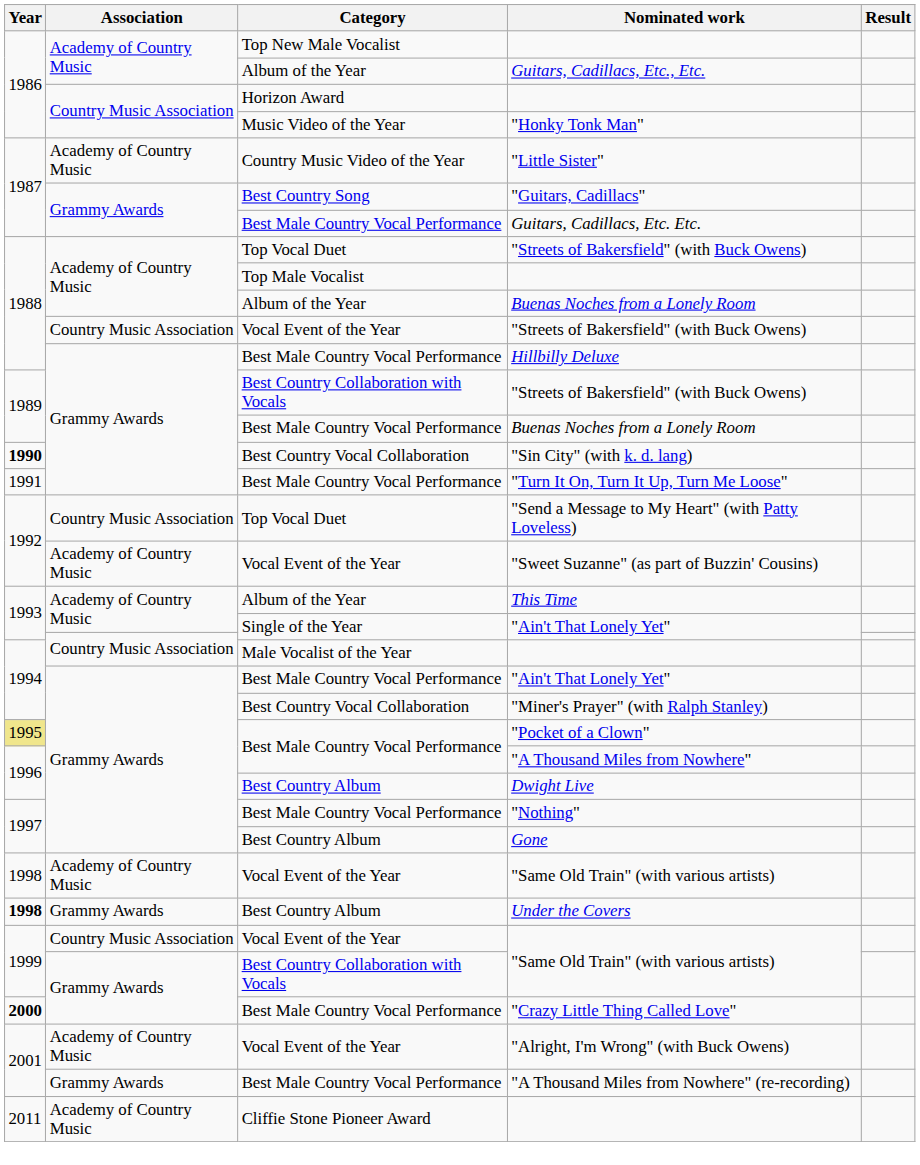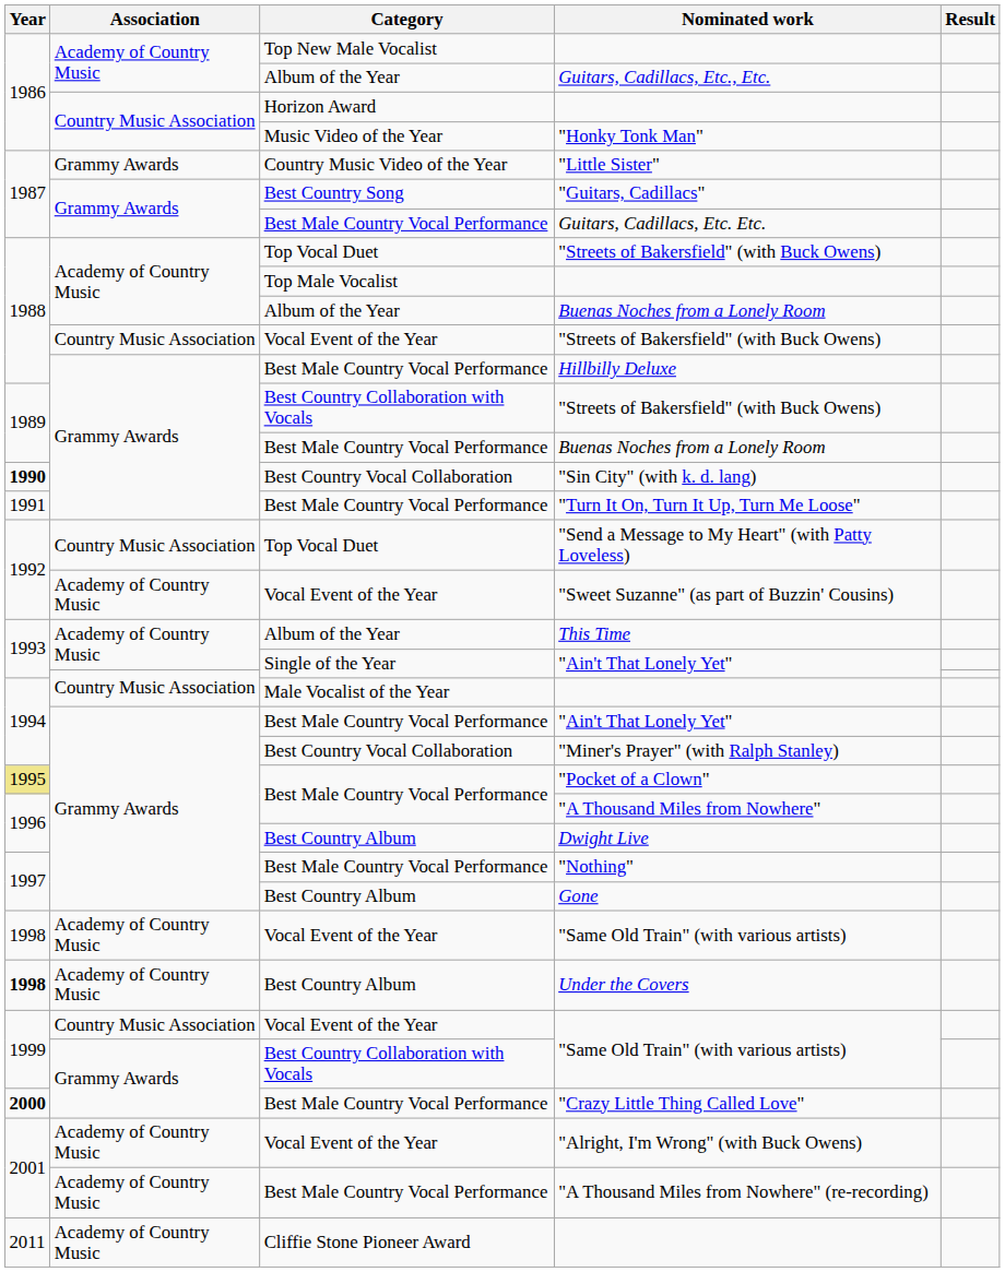"Little Sister" | Association: Academy of Country Music -> Grammy Awards
Under the Covers | Association: Grammy Awards -> Academy of Country Music
"A Thousand Miles from Nowhere" (re-recording) | Association: Grammy Awards -> Academy of Country Music
